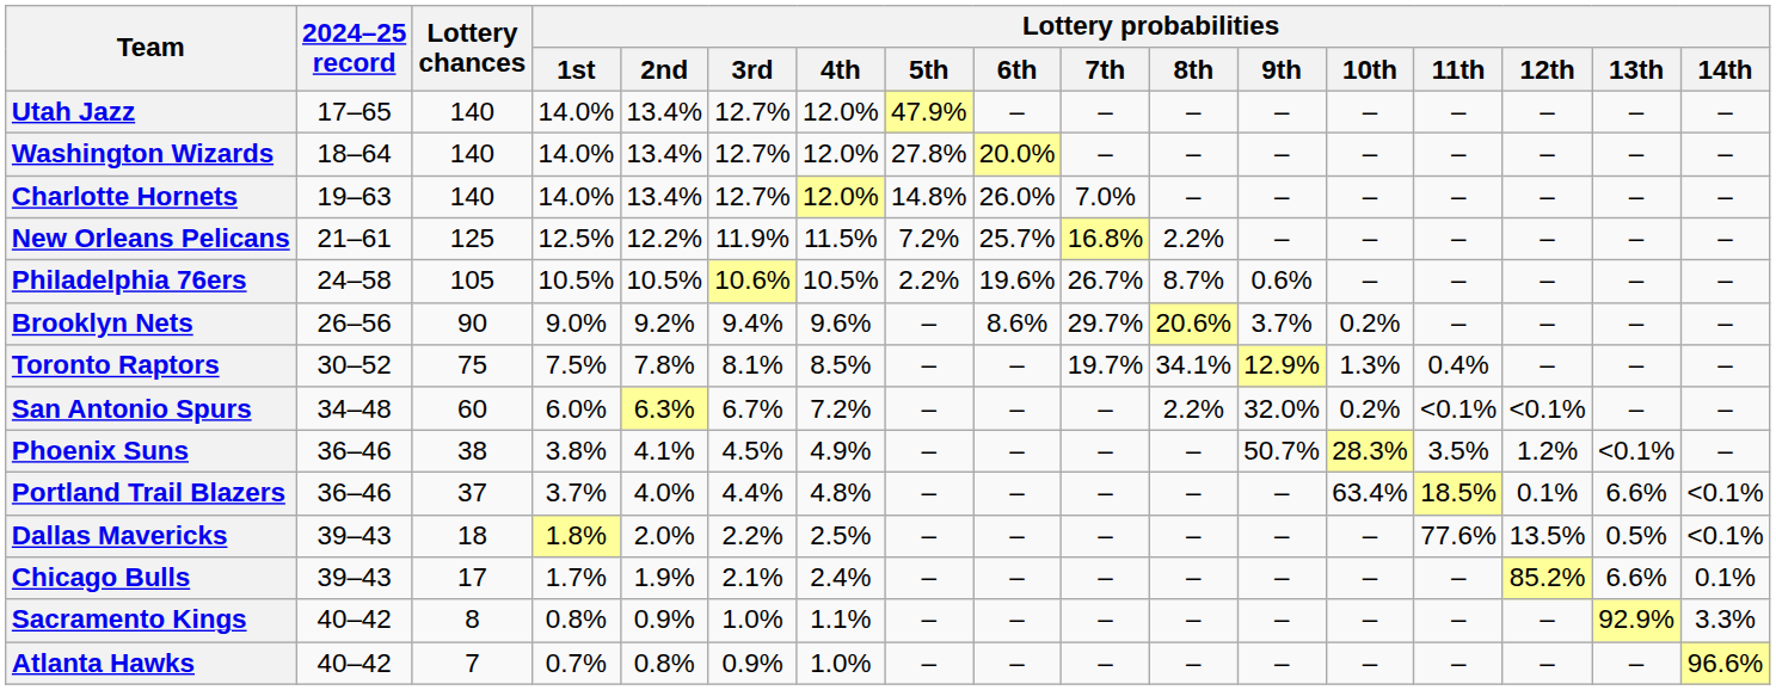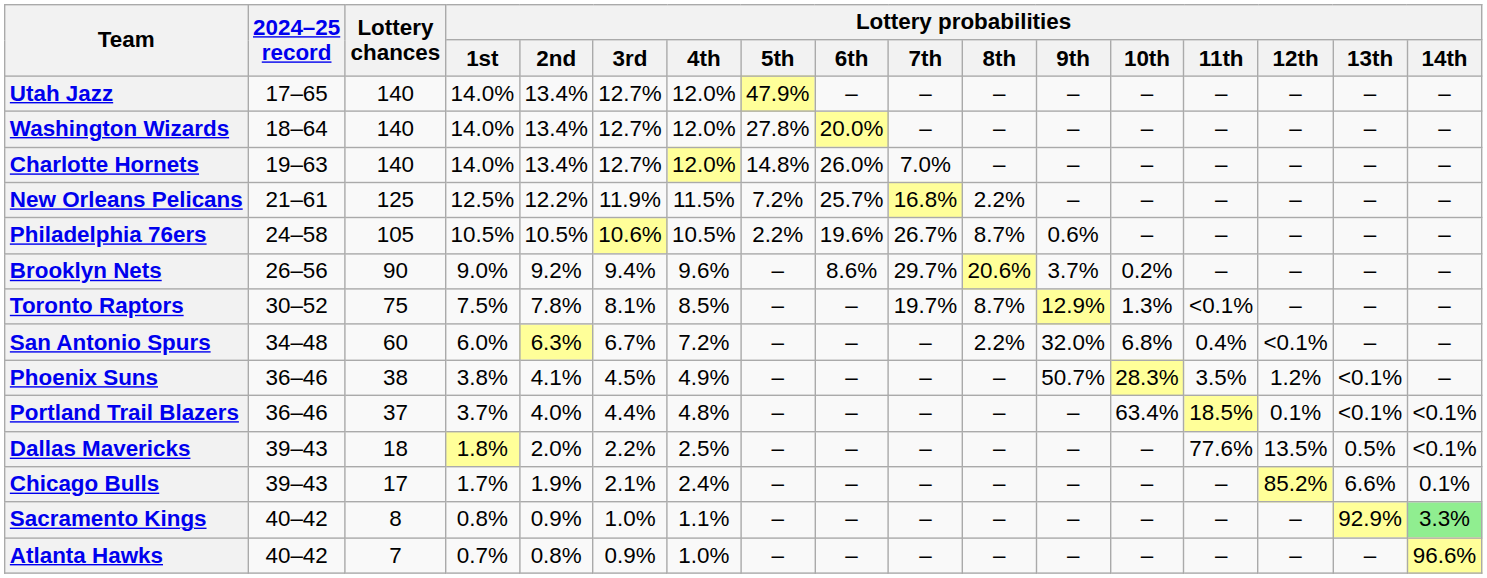Toronto Raptors | Lottery probabilities / 8th: 34.1% -> 8.7%
Toronto Raptors | Lottery probabilities / 11th: 0.4% -> <0.1%
San Antonio Spurs | Lottery probabilities / 10th: 0.2% -> 6.8%
San Antonio Spurs | Lottery probabilities / 11th: <0.1% -> 0.4%
Portland Trail Blazers | Lottery probabilities / 13th: 6.6% -> <0.1%
Sacramento Kings | Lottery probabilities / 14th: no background -> lightgreen background
